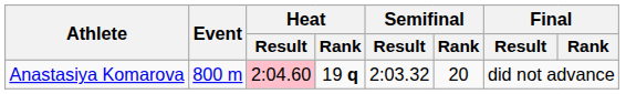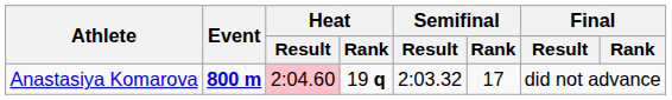Anastasiya Komarova | Event: normal -> bold
Anastasiya Komarova | Semifinal / Rank: 20 -> 17
